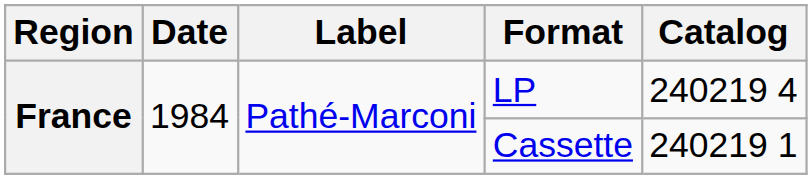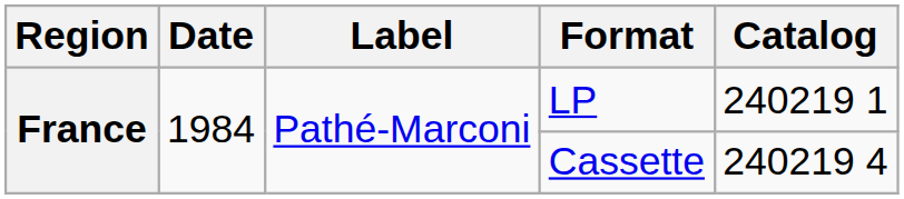LP | Catalog: 240219 4 -> 240219 1
Cassette | Catalog: 240219 1 -> 240219 4
